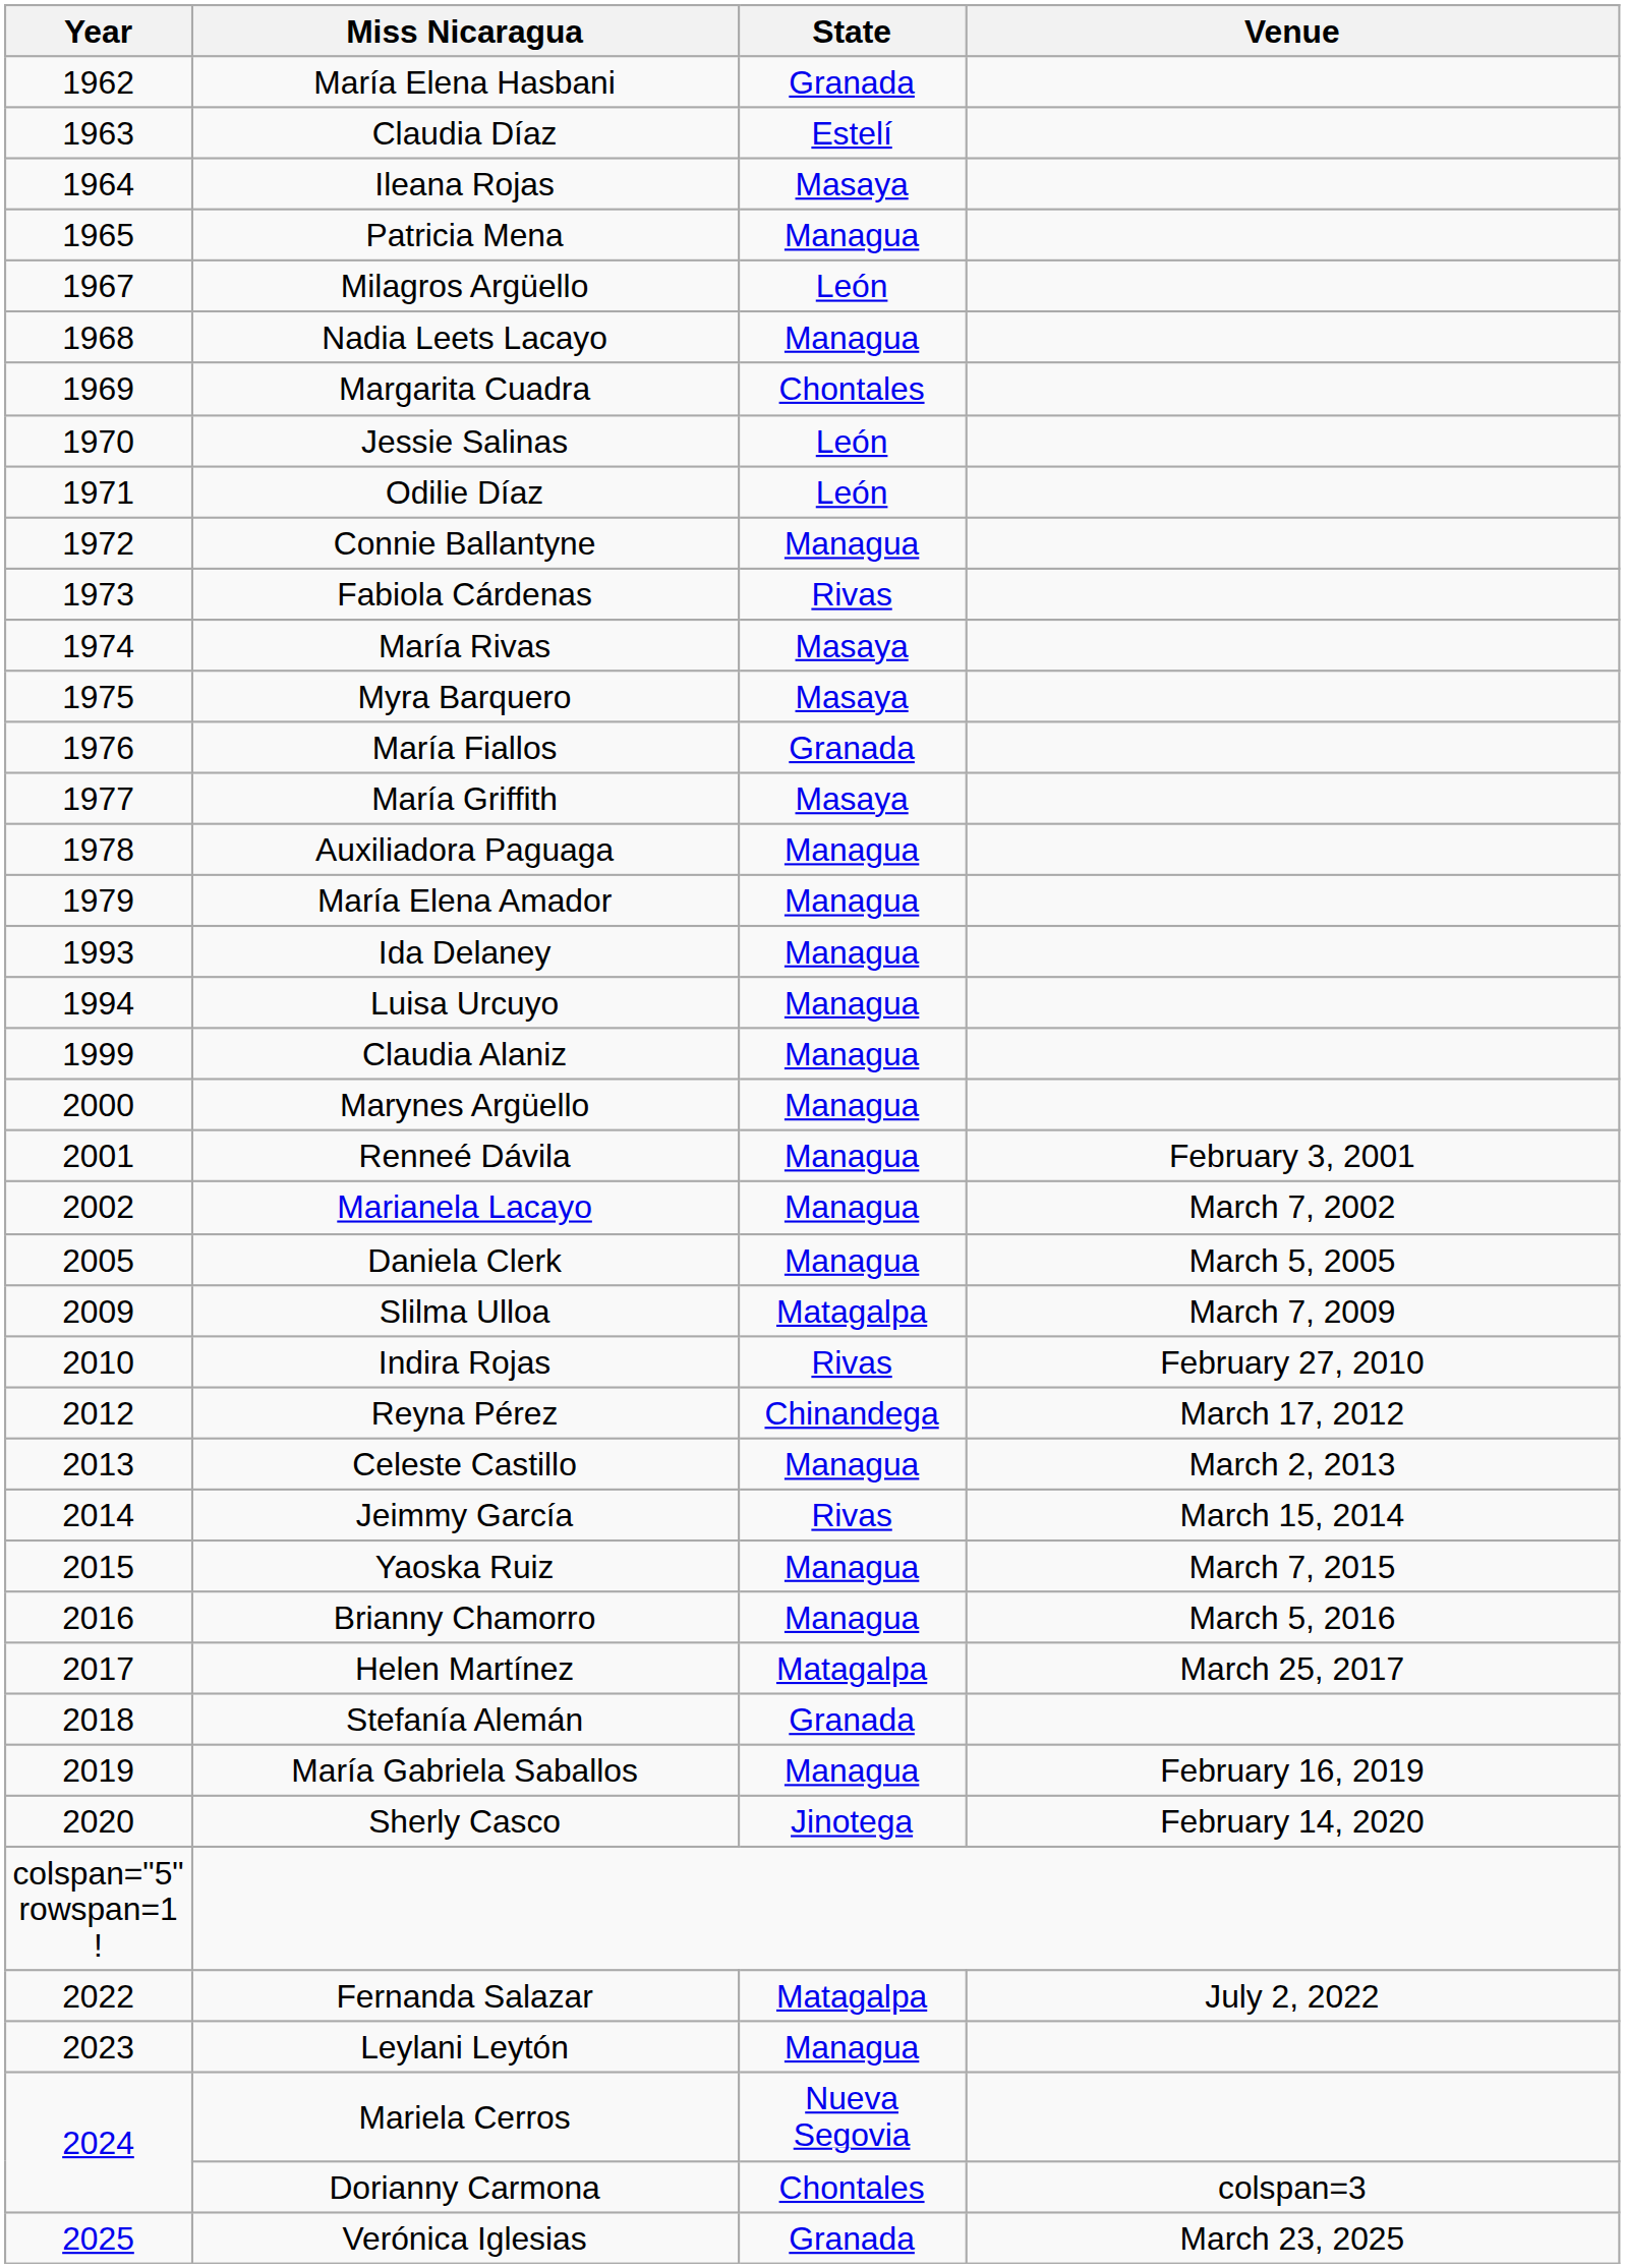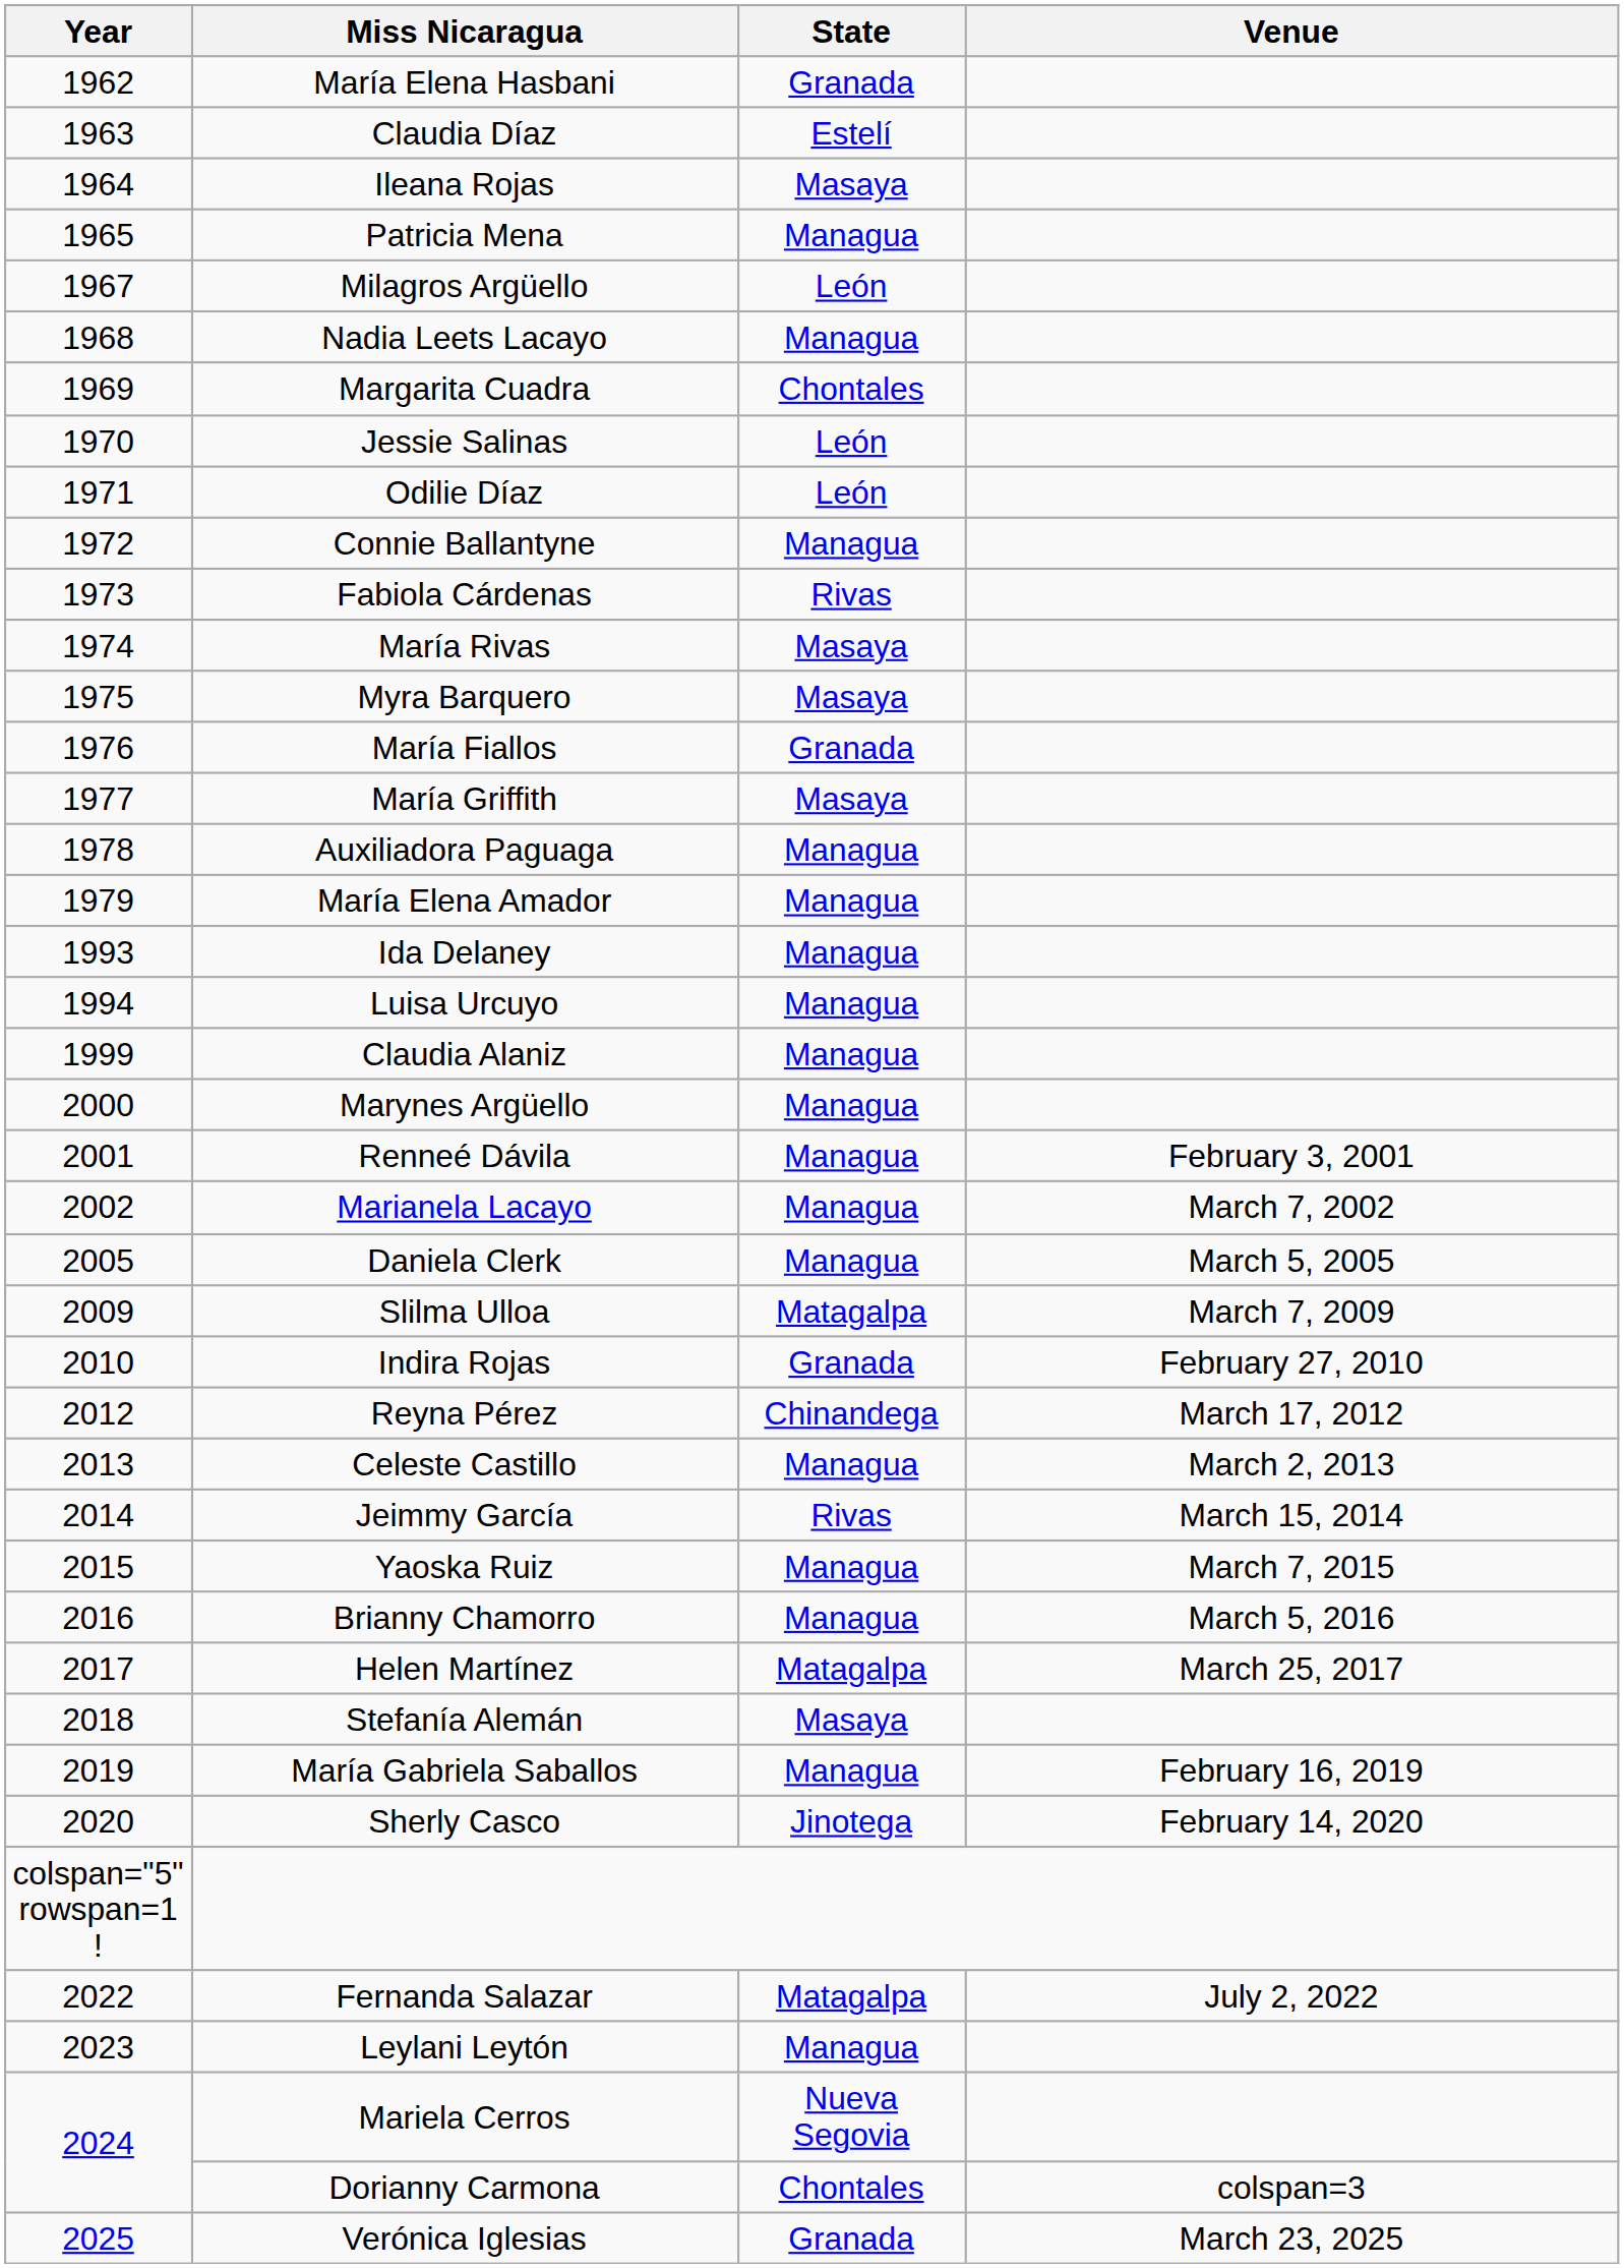Indira Rojas | State: Rivas -> Granada
Stefanía Alemán | State: Granada -> Masaya
